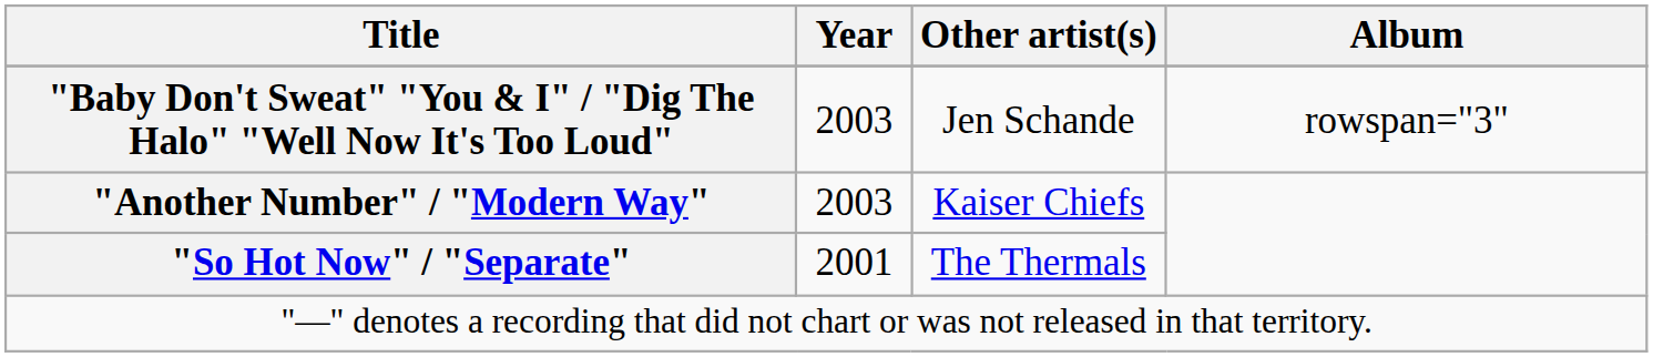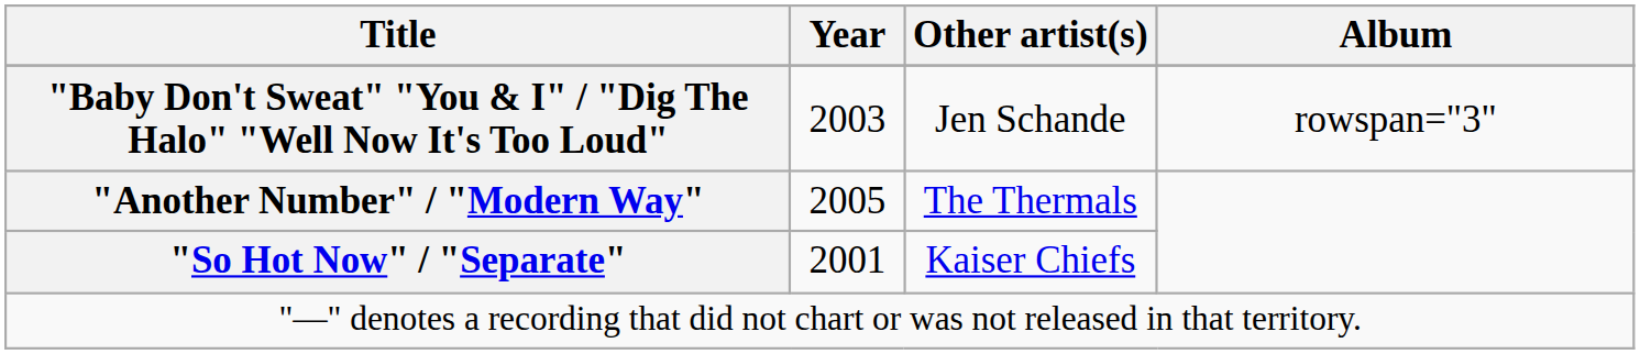"Another Number" / "Modern Way" | Year: 2003 -> 2005
"Another Number" / "Modern Way" | Other artist(s): Kaiser Chiefs -> The Thermals
"So Hot Now" / "Separate" | Other artist(s): The Thermals -> Kaiser Chiefs
